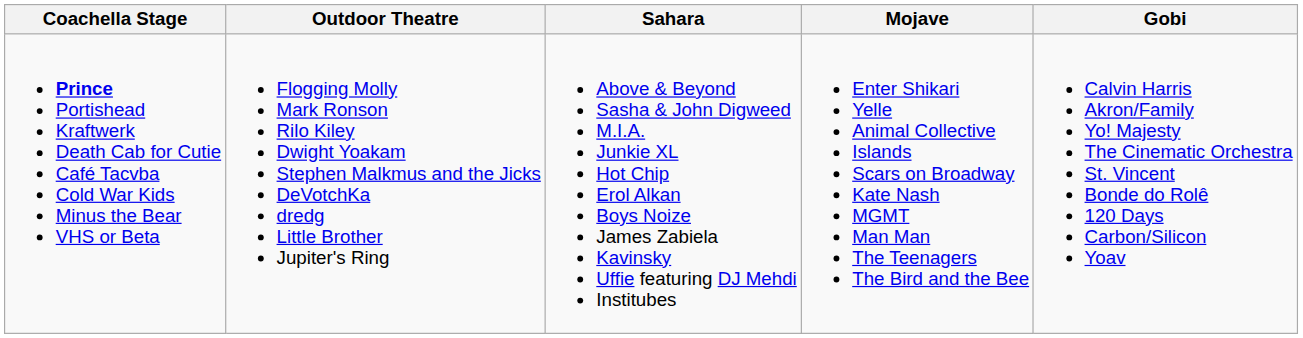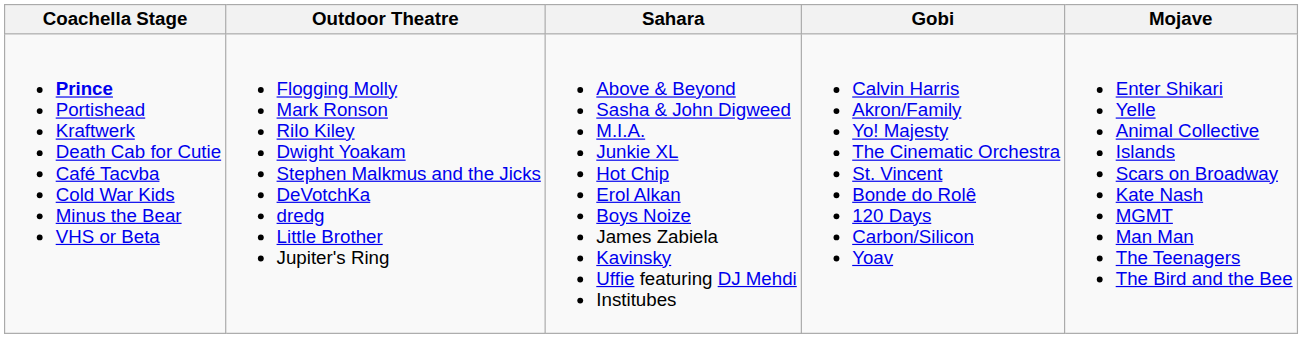columns swapped: Mojave <-> Gobi
